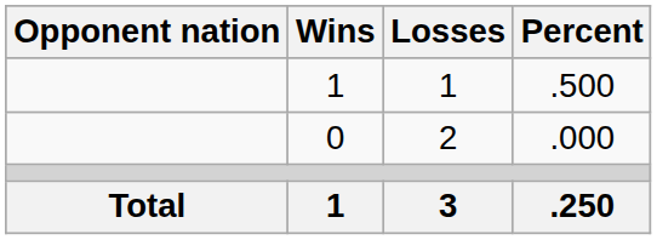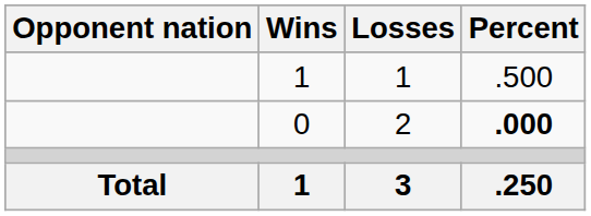0 | Percent: normal -> bold
